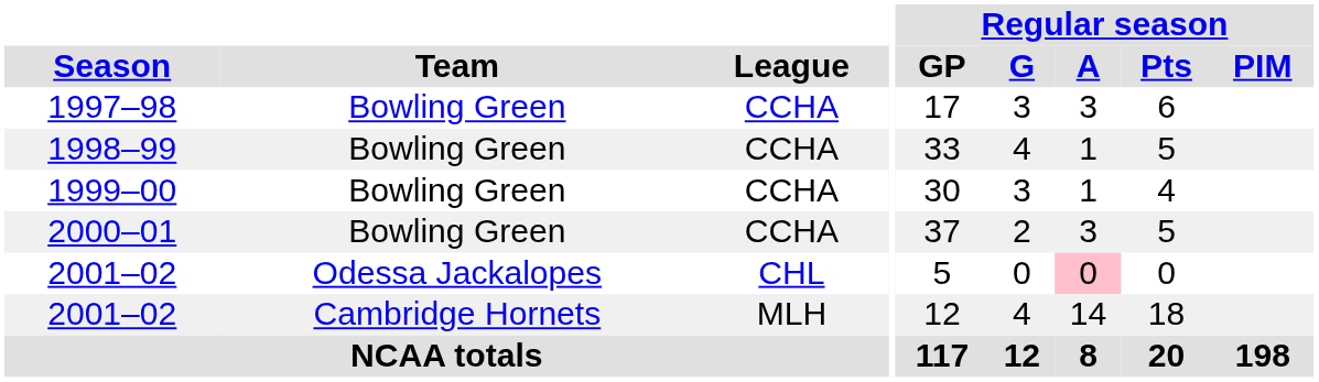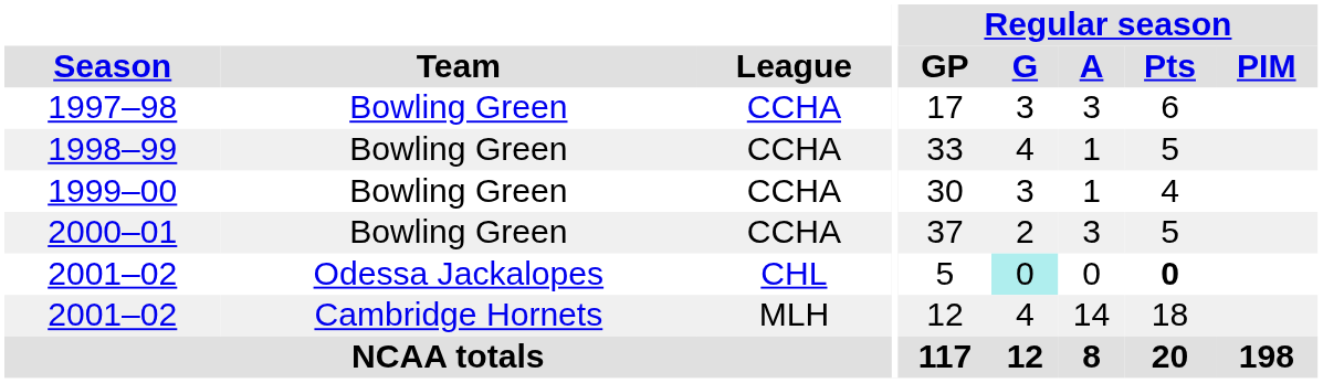2001–02 / Odessa Jackalopes | Regular season / G: no background -> paleturquoise background
2001–02 / Odessa Jackalopes | Regular season / A: pink background -> no background
2001–02 / Odessa Jackalopes | Regular season / Pts: normal -> bold
